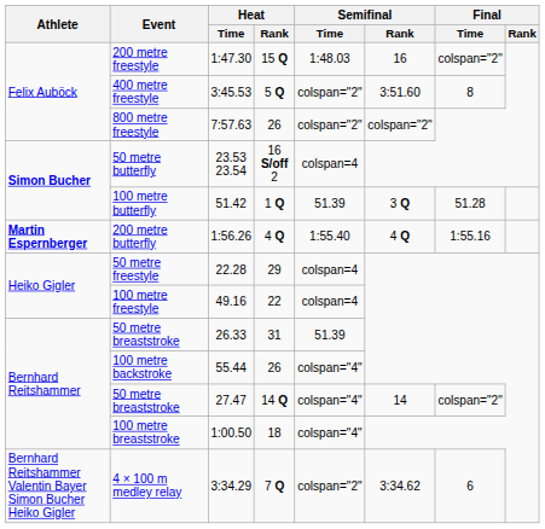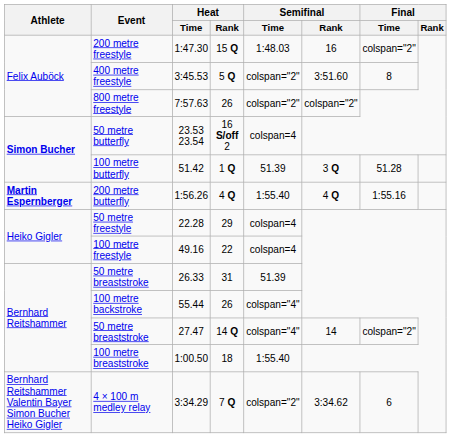100 metre breaststroke | Semifinal / Time: colspan="4" -> 1:55.40
